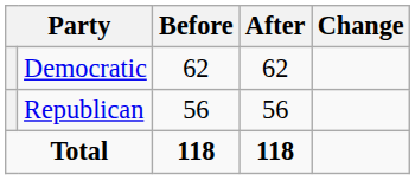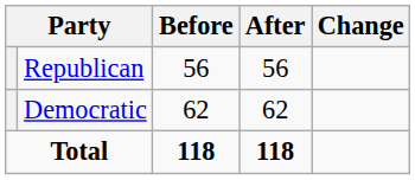rows swapped: Democratic <-> Republican
